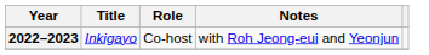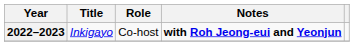2022–2023 | Notes: normal -> bold
